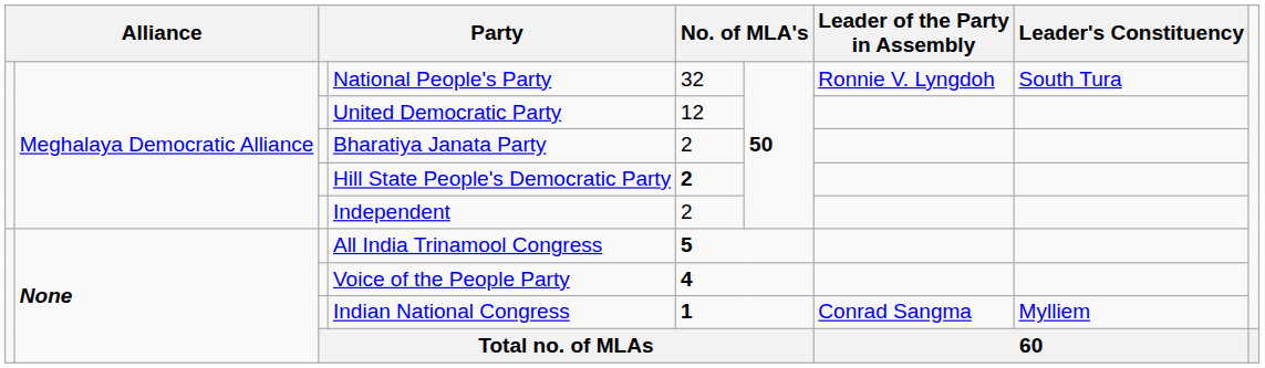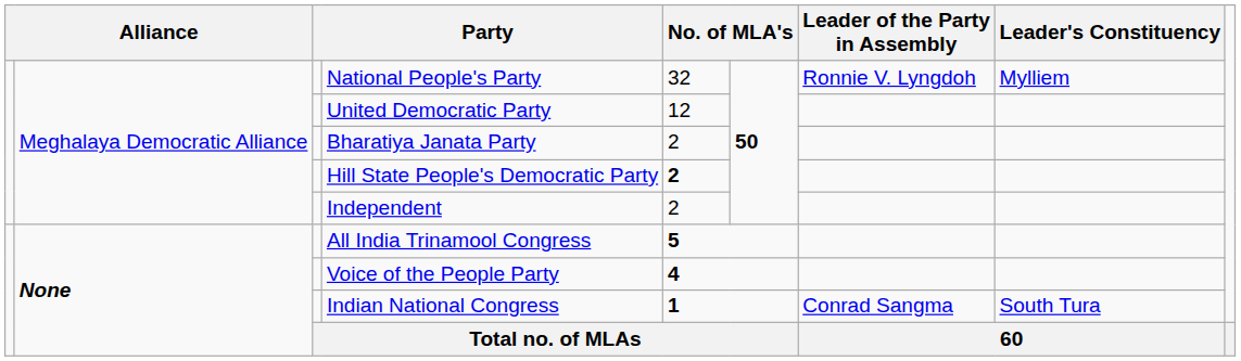National People's Party | Leader's Constituency: South Tura -> Mylliem
Indian National Congress | Leader's Constituency: Mylliem -> South Tura
